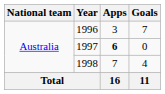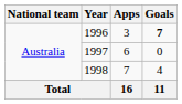1996 | Goals: normal -> bold
1997 | Apps: bold -> normal
